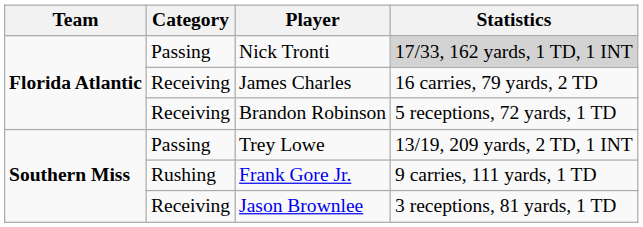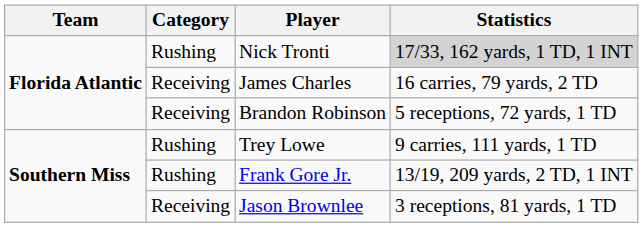Nick Tronti | Category: Passing -> Rushing
Trey Lowe | Category: Passing -> Rushing
Trey Lowe | Statistics: 13/19, 209 yards, 2 TD, 1 INT -> 9 carries, 111 yards, 1 TD
Frank Gore Jr. | Statistics: 9 carries, 111 yards, 1 TD -> 13/19, 209 yards, 2 TD, 1 INT
